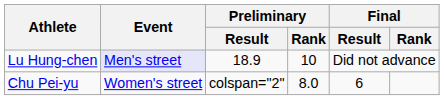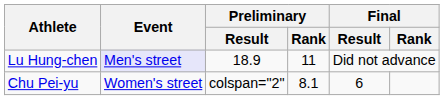Lu Hung-chen | Preliminary / Rank: 10 -> 11
Chu Pei-yu | Preliminary / Rank: 8.0 -> 8.1
